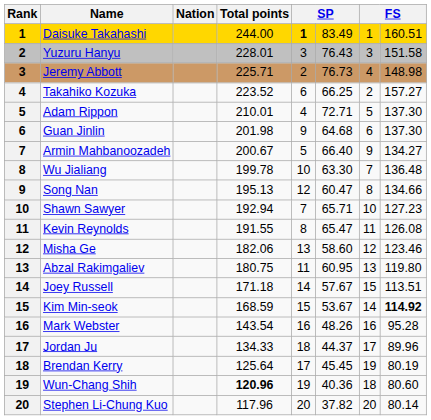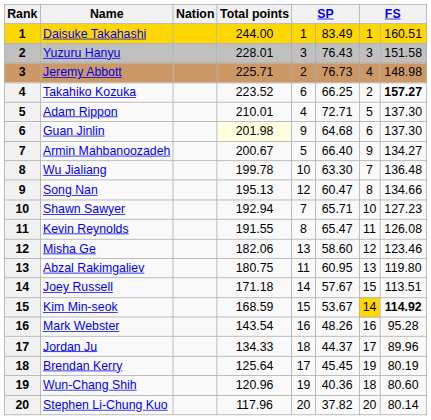Daisuke Takahashi | column 5: bold -> normal
Takahiko Kozuka | column 8: normal -> bold
Guan Jinlin | Total points: no background -> lightyellow background
Kim Min-seok | column 7: no background -> gold background
Wun-Chang Shih | Total points: bold -> normal
